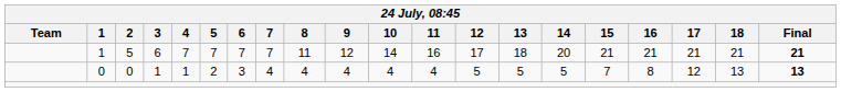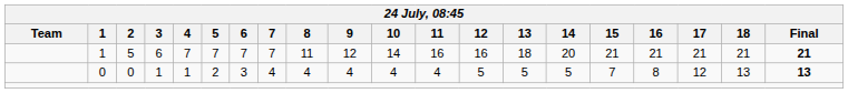row 3 | 12: 17 -> 16
